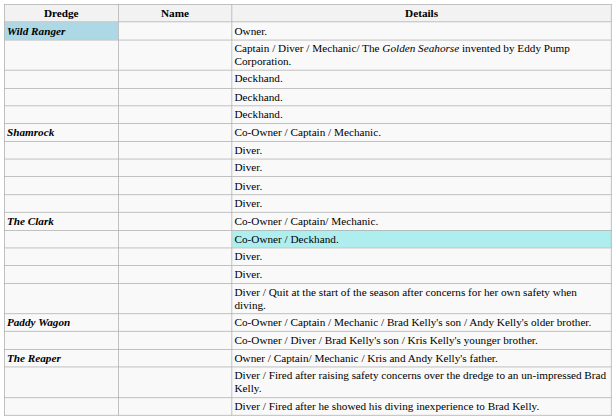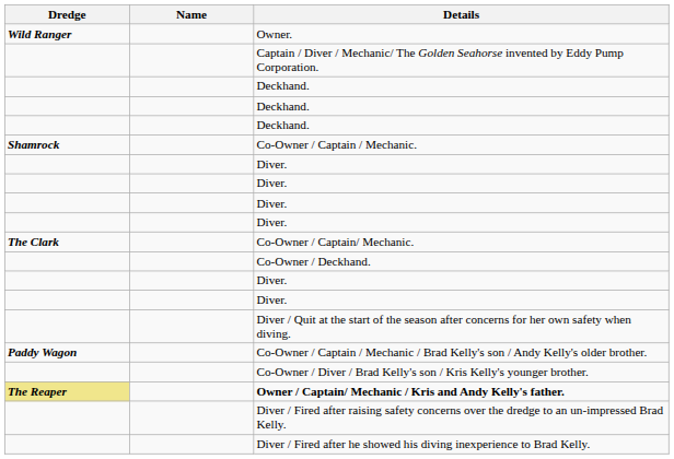Owner. | Dredge: lightblue background -> no background
Co-Owner / Deckhand. | column 3: paleturquoise background -> no background
Owner / Captain/ Mechanic / Kris and Andy Kelly's father. | Dredge: no background -> khaki background
Owner / Captain/ Mechanic / Kris and Andy Kelly's father. | column 3: normal -> bold
